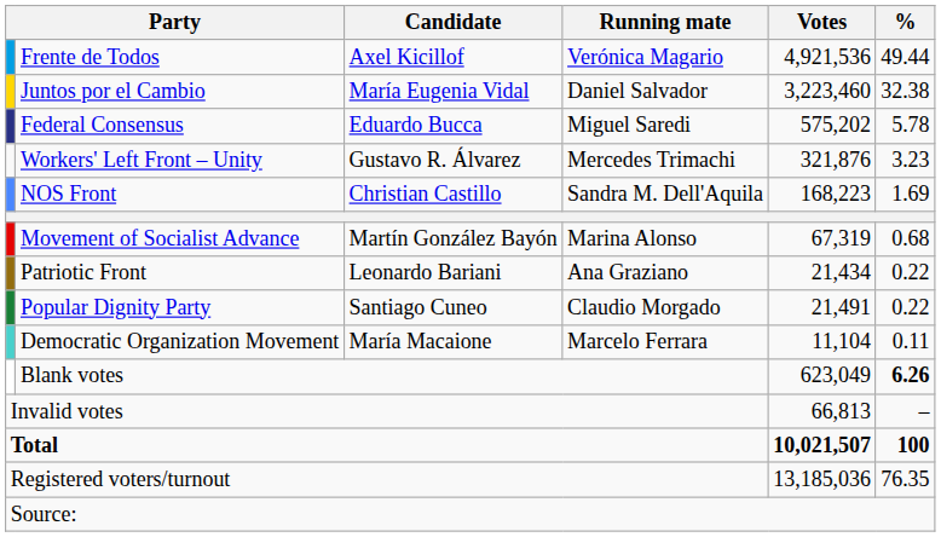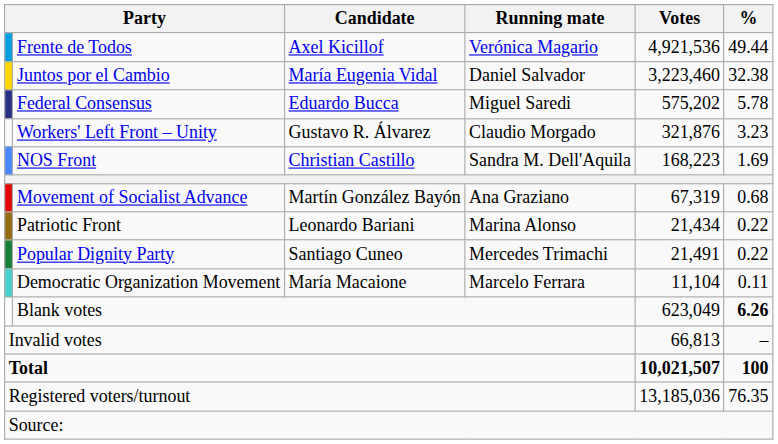Workers' Left Front – Unity | Running mate: Mercedes Trimachi -> Claudio Morgado
Movement of Socialist Advance | Running mate: Marina Alonso -> Ana Graziano
Patriotic Front | Running mate: Ana Graziano -> Marina Alonso
Popular Dignity Party | Running mate: Claudio Morgado -> Mercedes Trimachi
